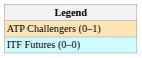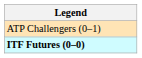row 3 | column 1: normal -> bold
